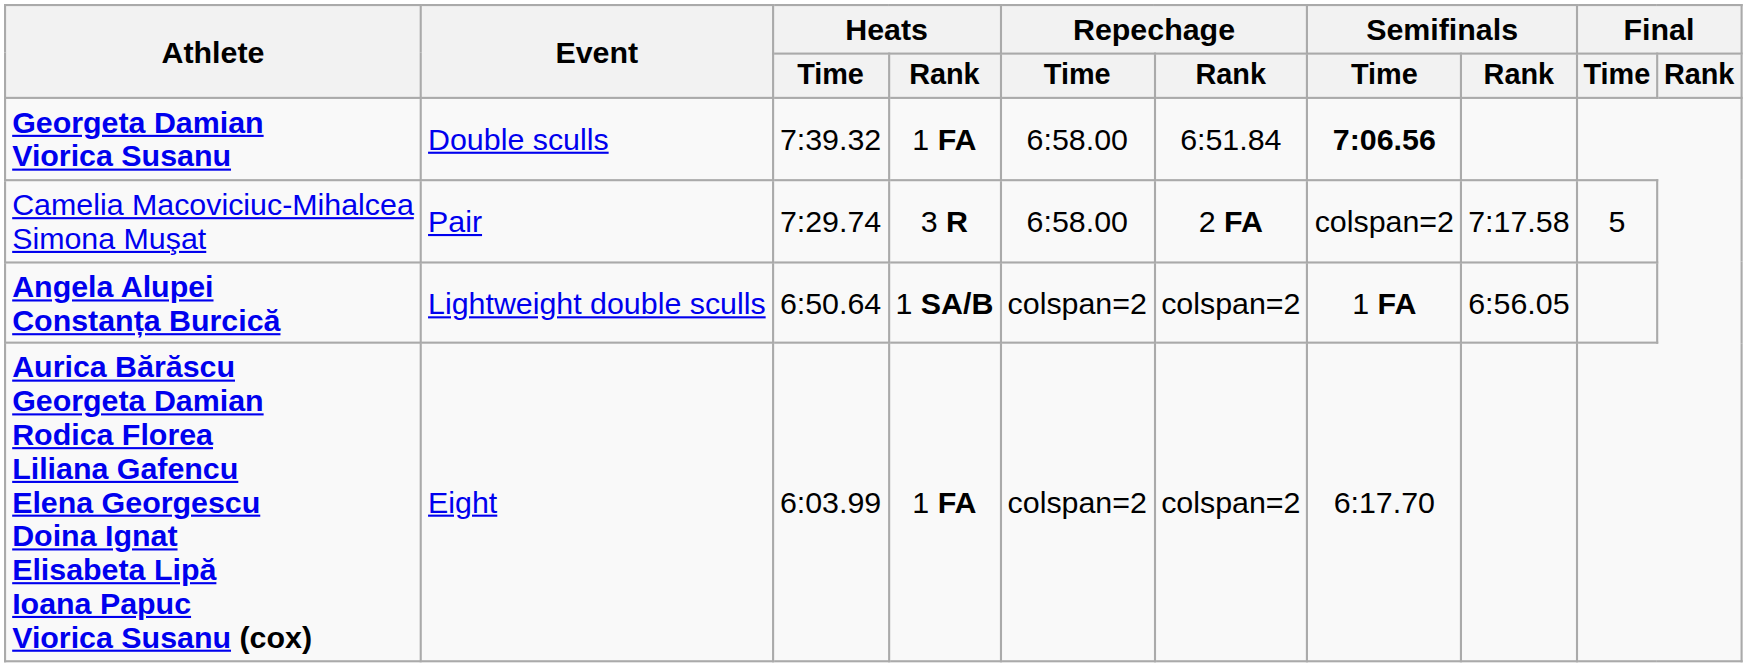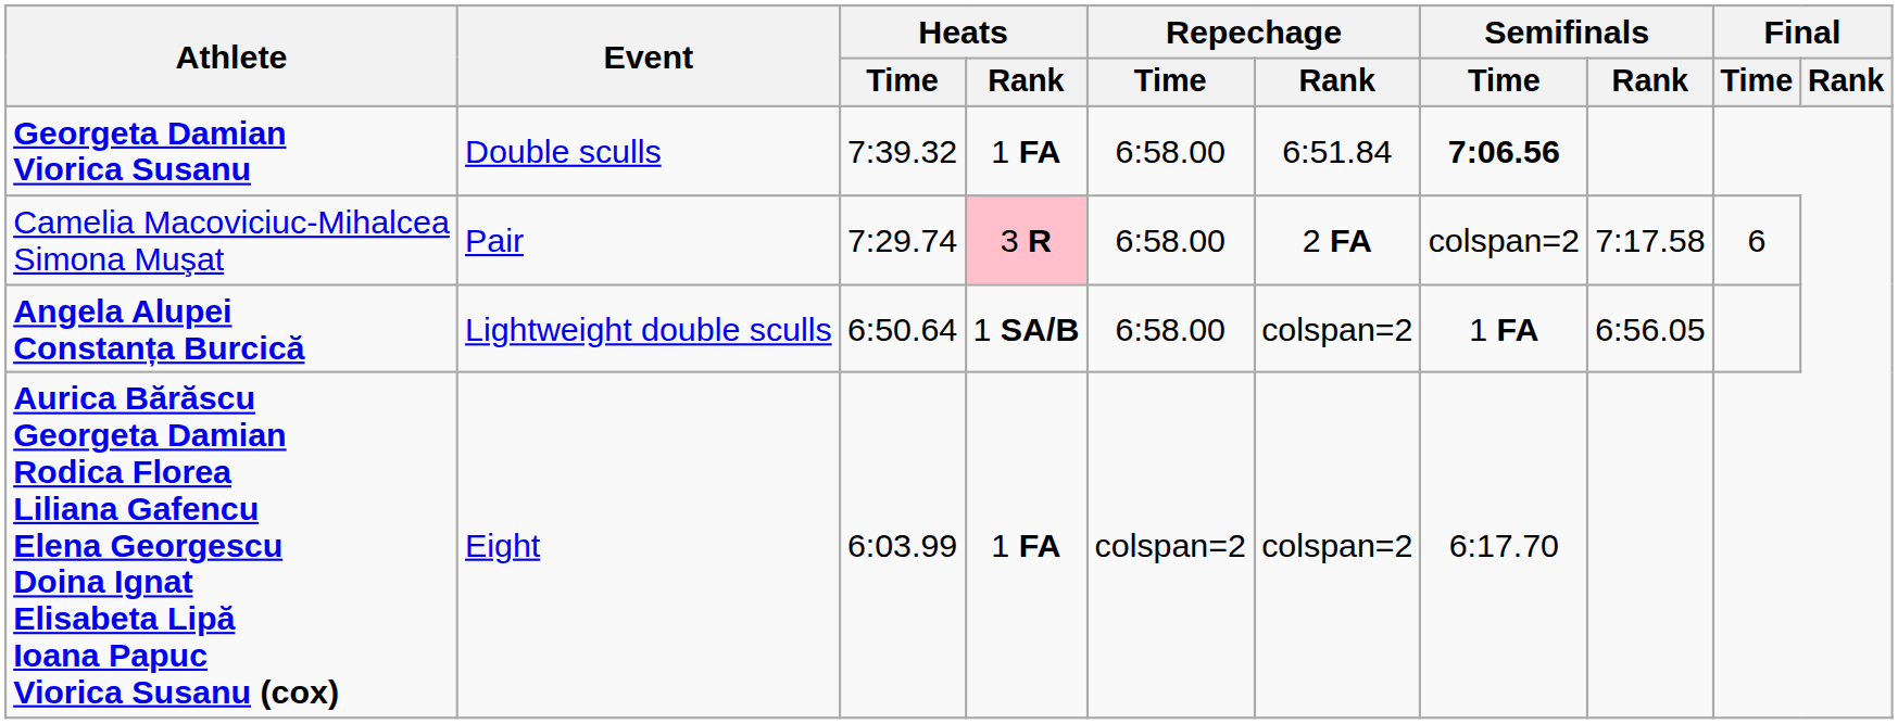Camelia Macoviciuc-Mihalcea Simona Muşat | Heats / Rank: no background -> pink background
Camelia Macoviciuc-Mihalcea Simona Muşat | Final / Time: 5 -> 6
Angela Alupei Constanța Burcică | Repechage / Time: colspan=2 -> 6:58.00
